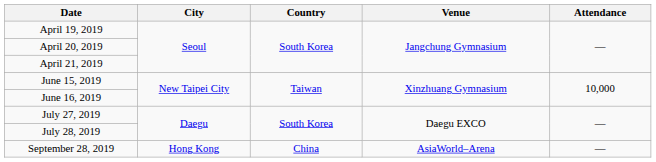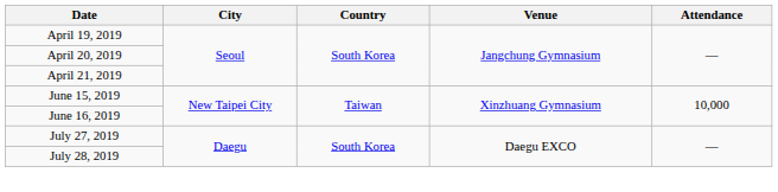- row: September 28, 2019 | Hong Kong | China | AsiaWorld–Arena | —
